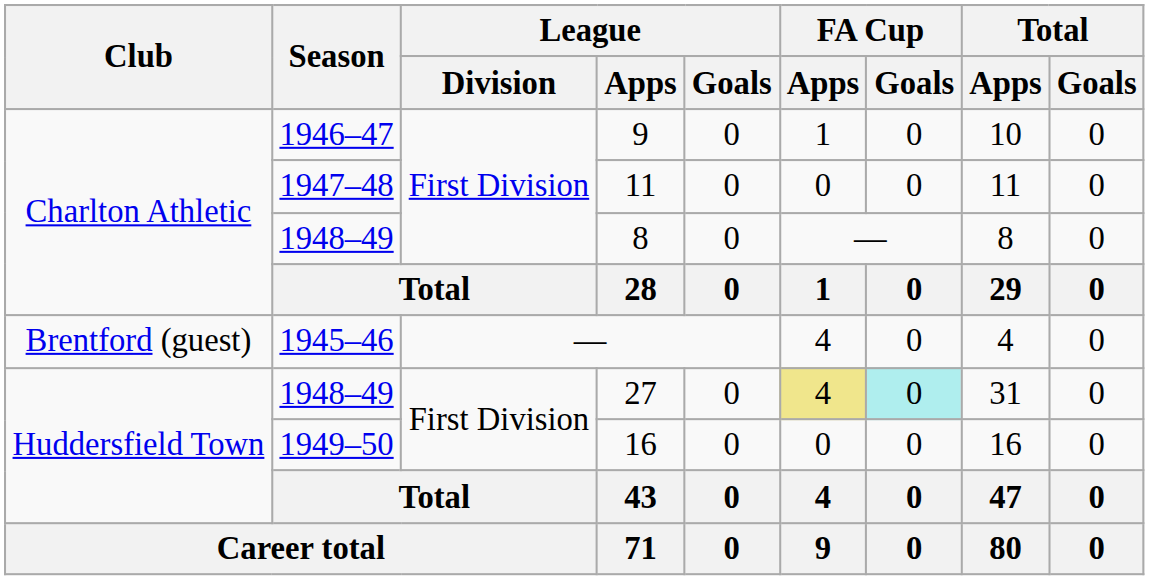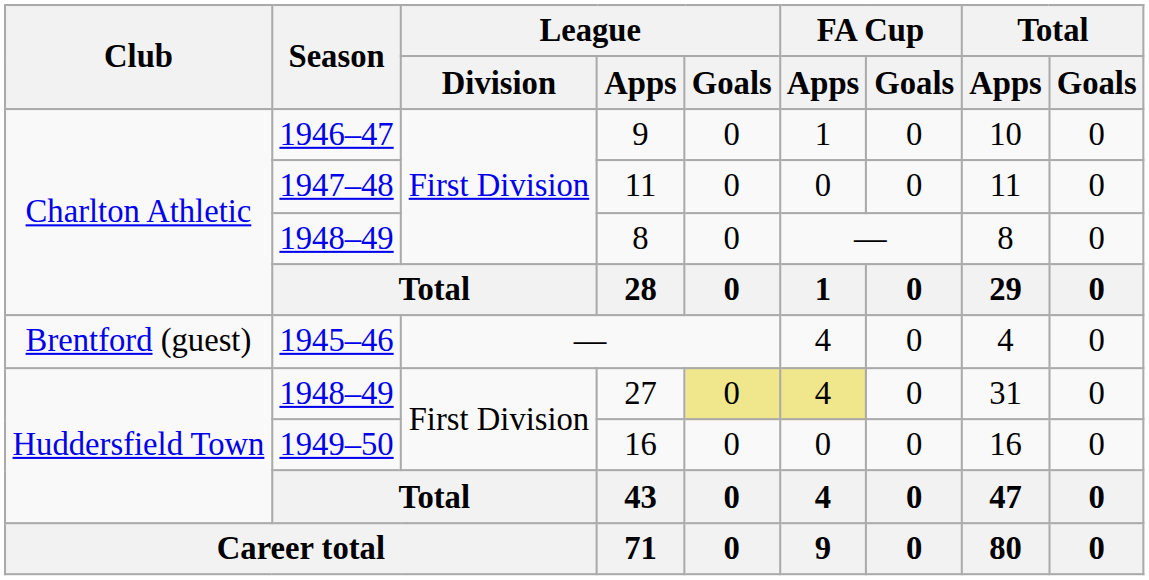27 | League / Goals: no background -> khaki background
27 | FA Cup / Goals: paleturquoise background -> no background
